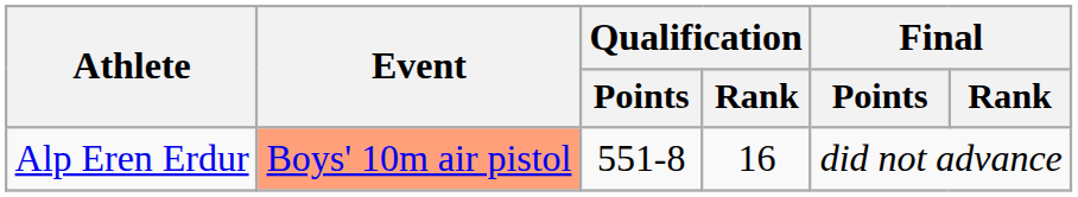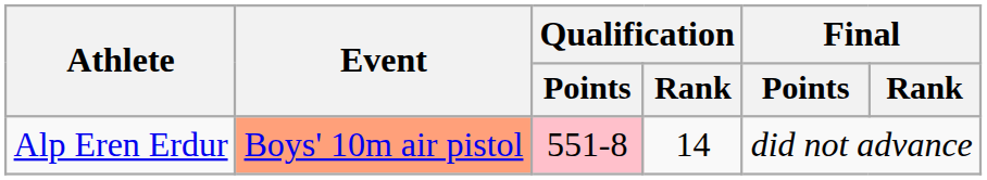Alp Eren Erdur | Qualification / Points: no background -> pink background
Alp Eren Erdur | Qualification / Rank: 16 -> 14
